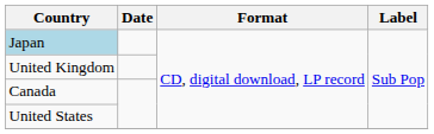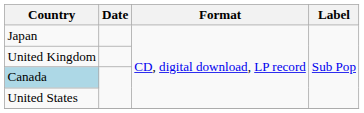Japan | Country: lightblue background -> no background
Canada | Country: no background -> lightblue background
